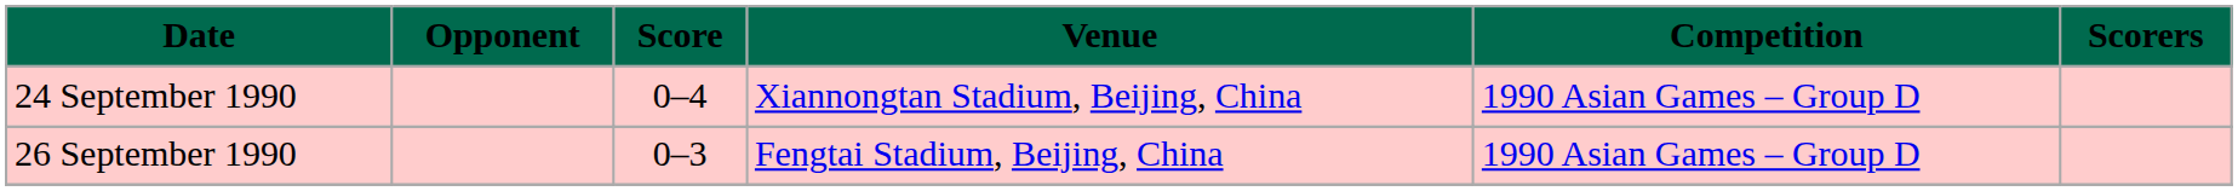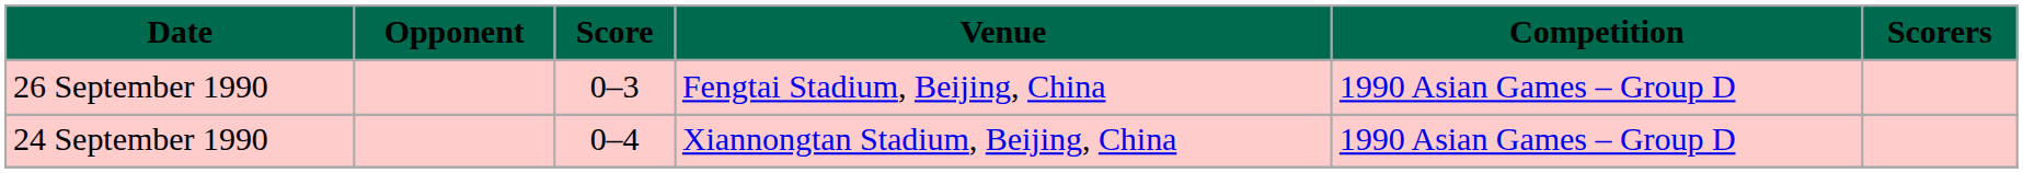rows swapped: 24 September 1990 <-> 26 September 1990
